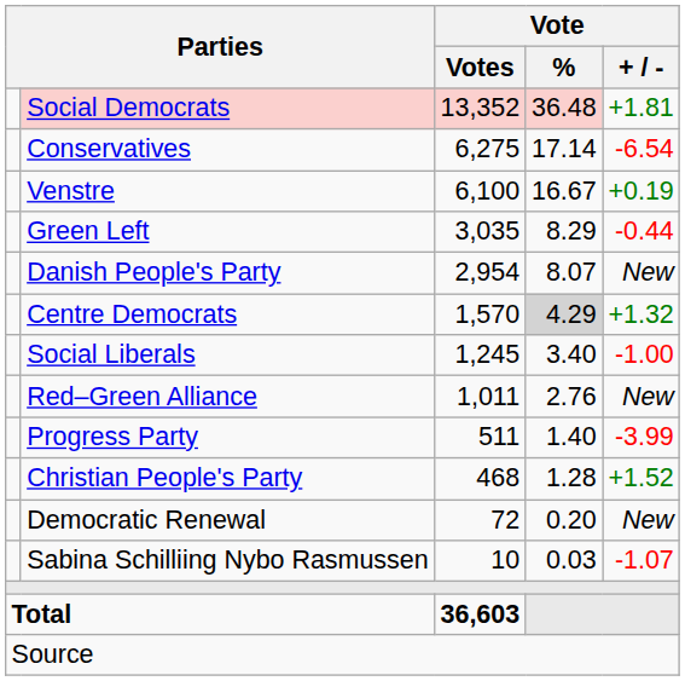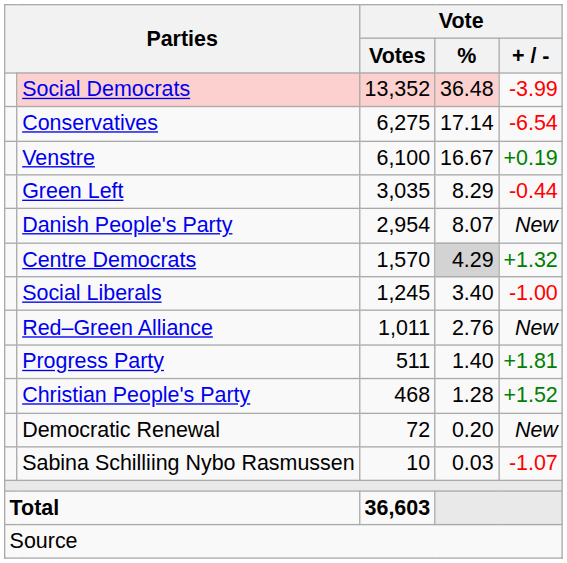Social Democrats | Vote / + / -: +1.81 -> -3.99
Progress Party | Vote / + / -: -3.99 -> +1.81
